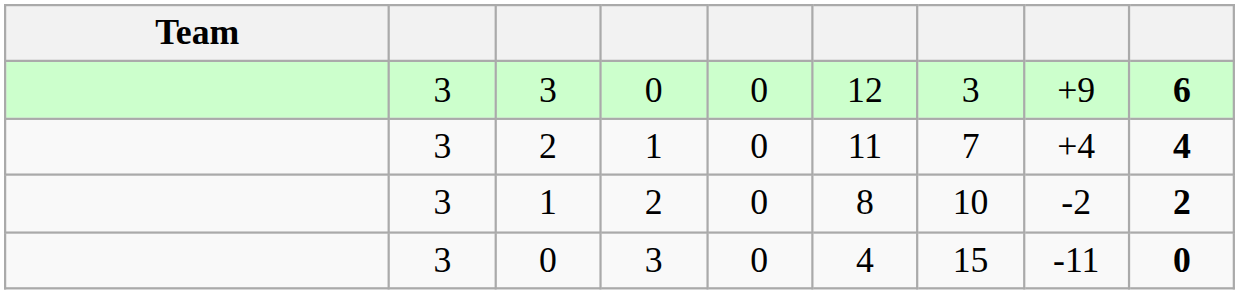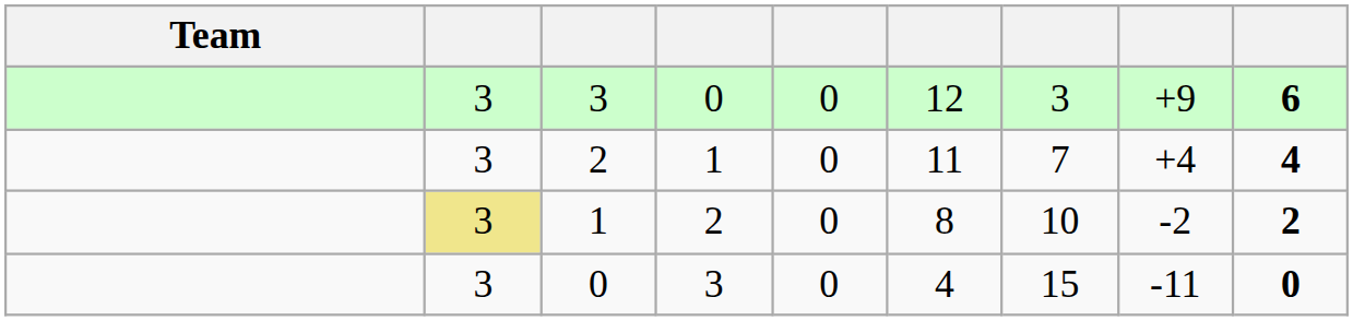row 4 | column 2: no background -> khaki background
